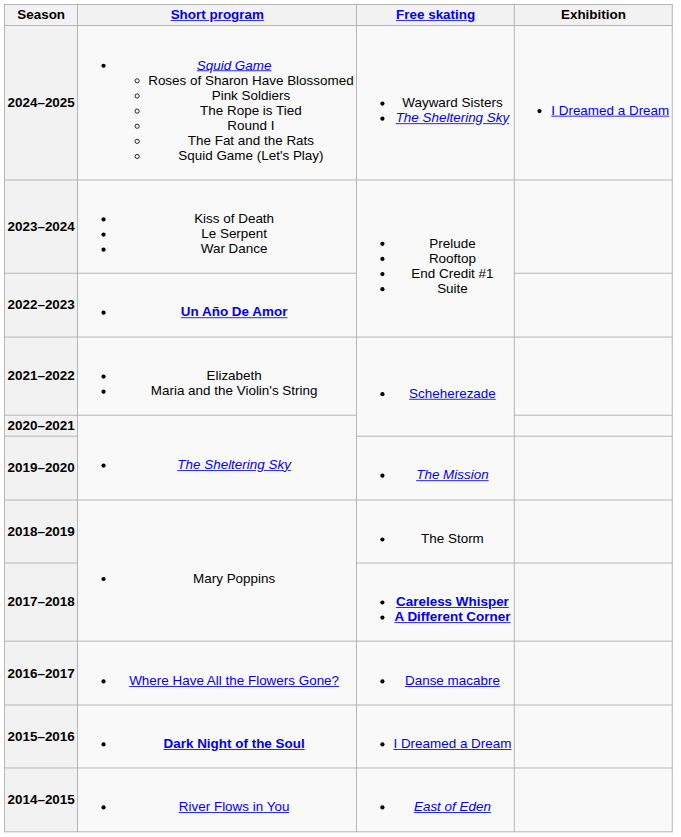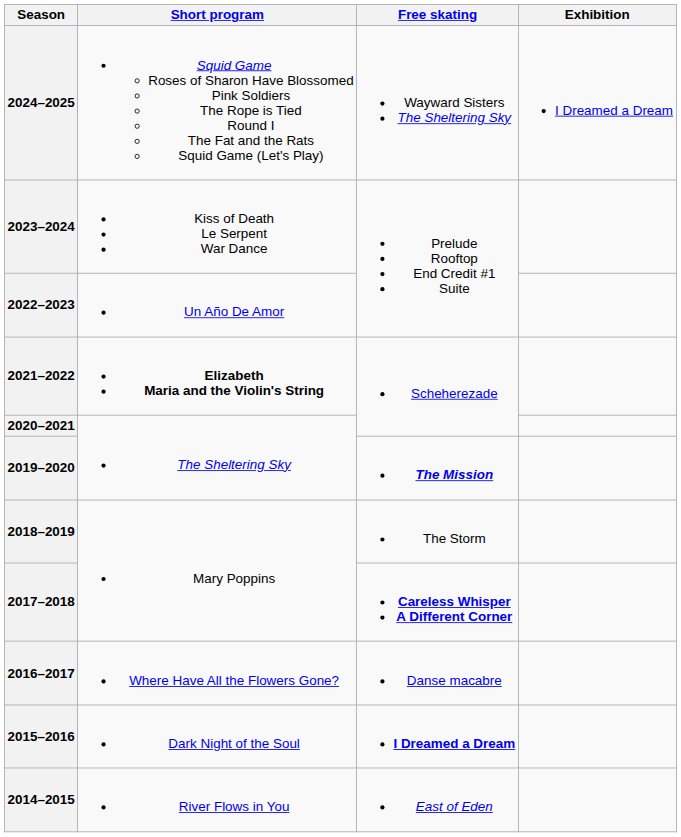2022–2023 | Short program: bold -> normal
2021–2022 | Short program: normal -> bold
2019–2020 | Free skating: normal -> bold
2015–2016 | Short program: bold -> normal
2015–2016 | Free skating: normal -> bold
